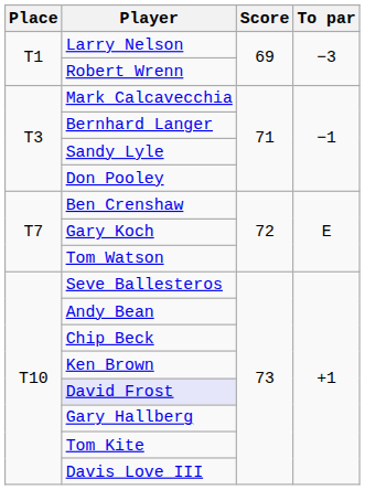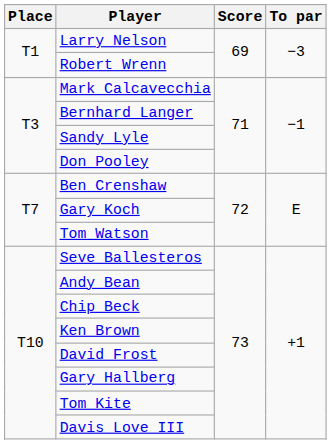David Frost | Player: lavender background -> no background
